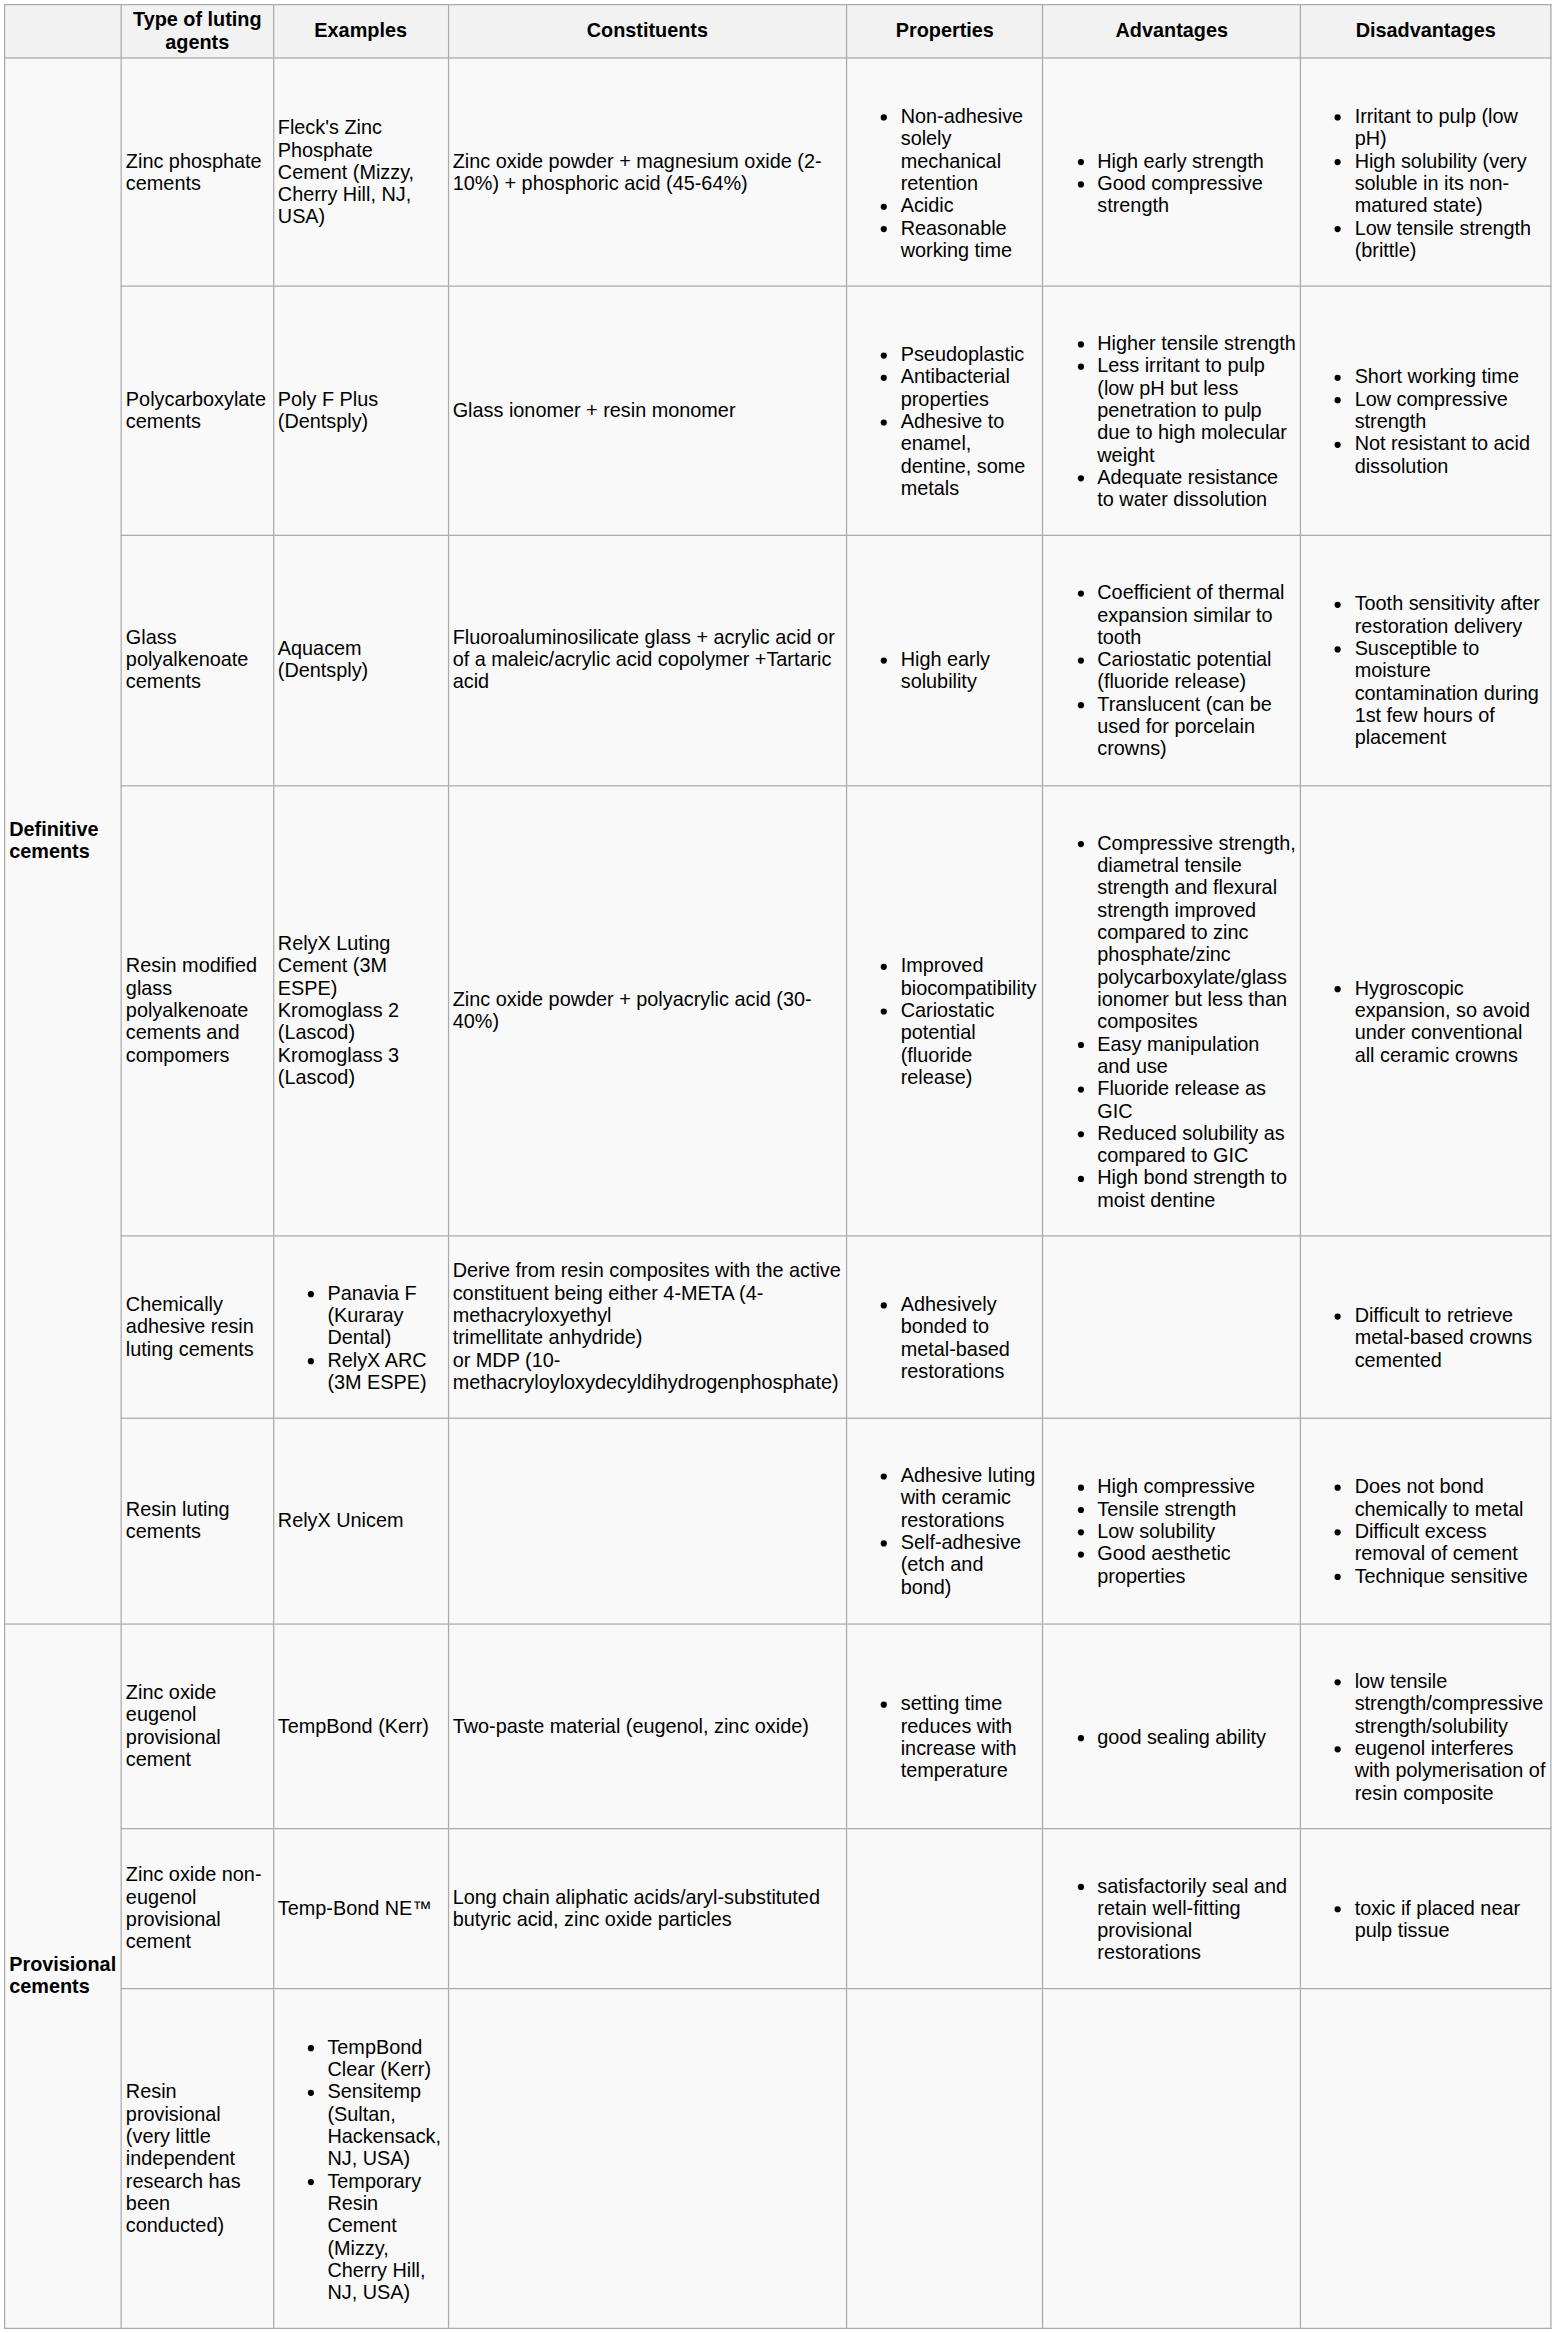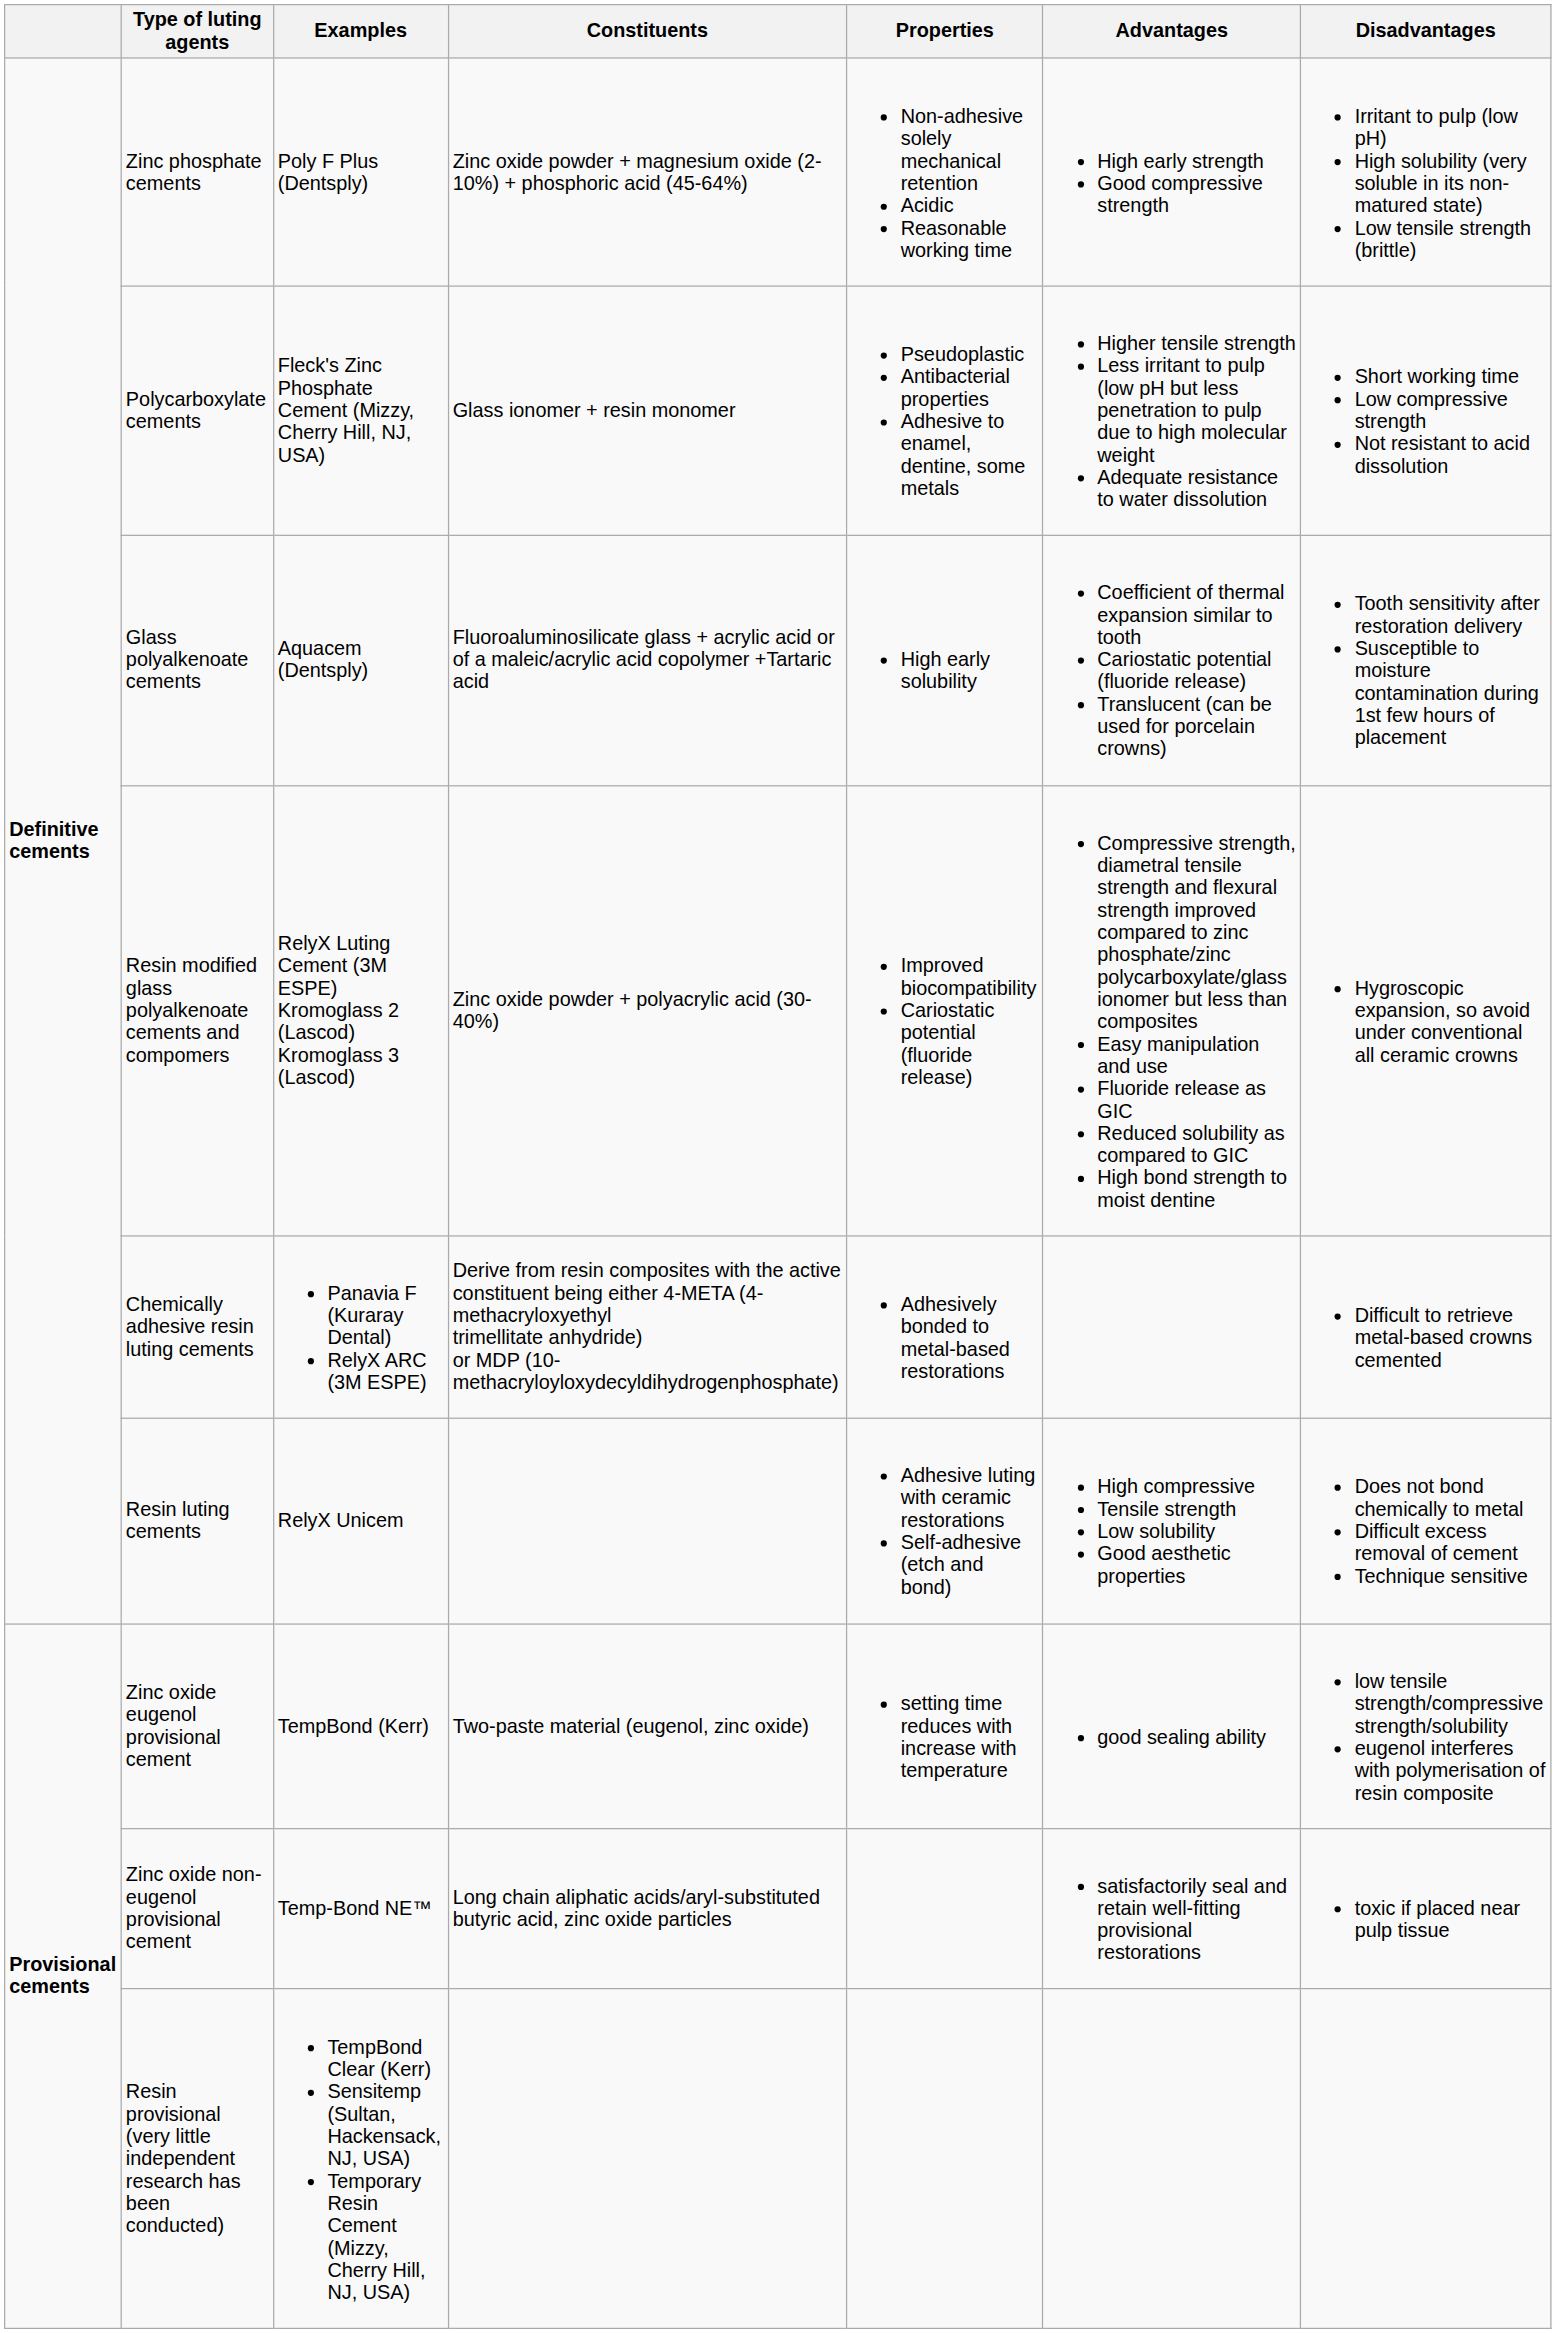Zinc phosphate cements | Examples: Fleck's Zinc Phosphate Cement (Mizzy, Cherry Hill, NJ, USA) -> Poly F Plus (Dentsply)
Polycarboxylate cements | Examples: Poly F Plus (Dentsply) -> Fleck's Zinc Phosphate Cement (Mizzy, Cherry Hill, NJ, USA)
